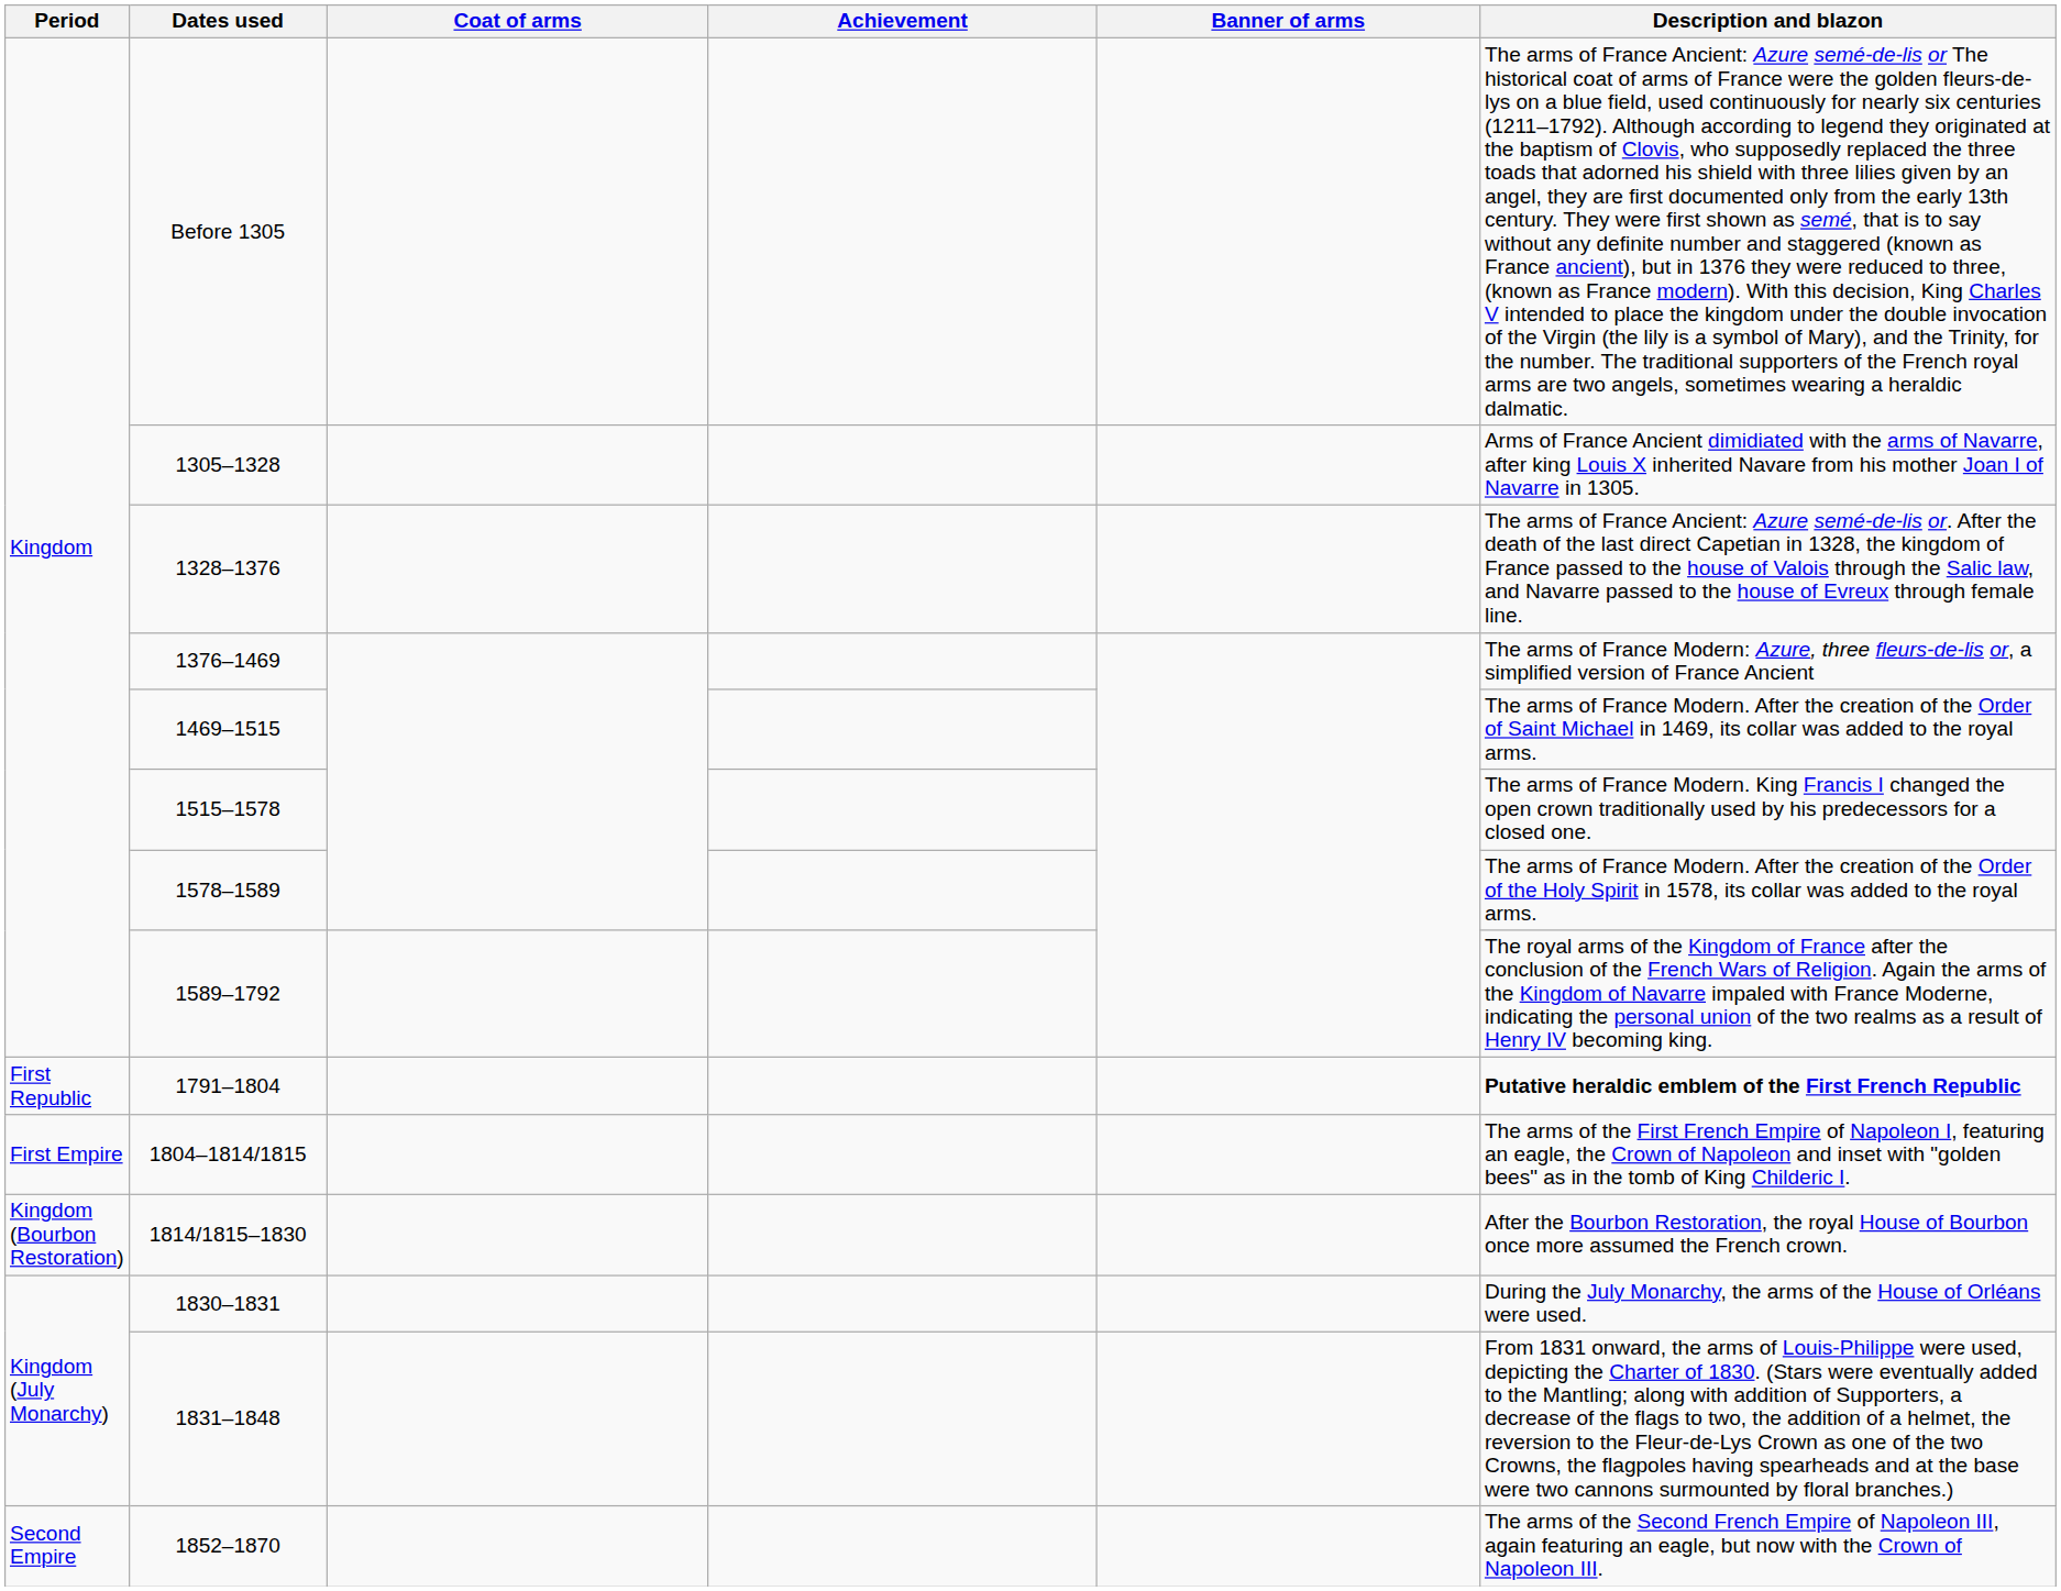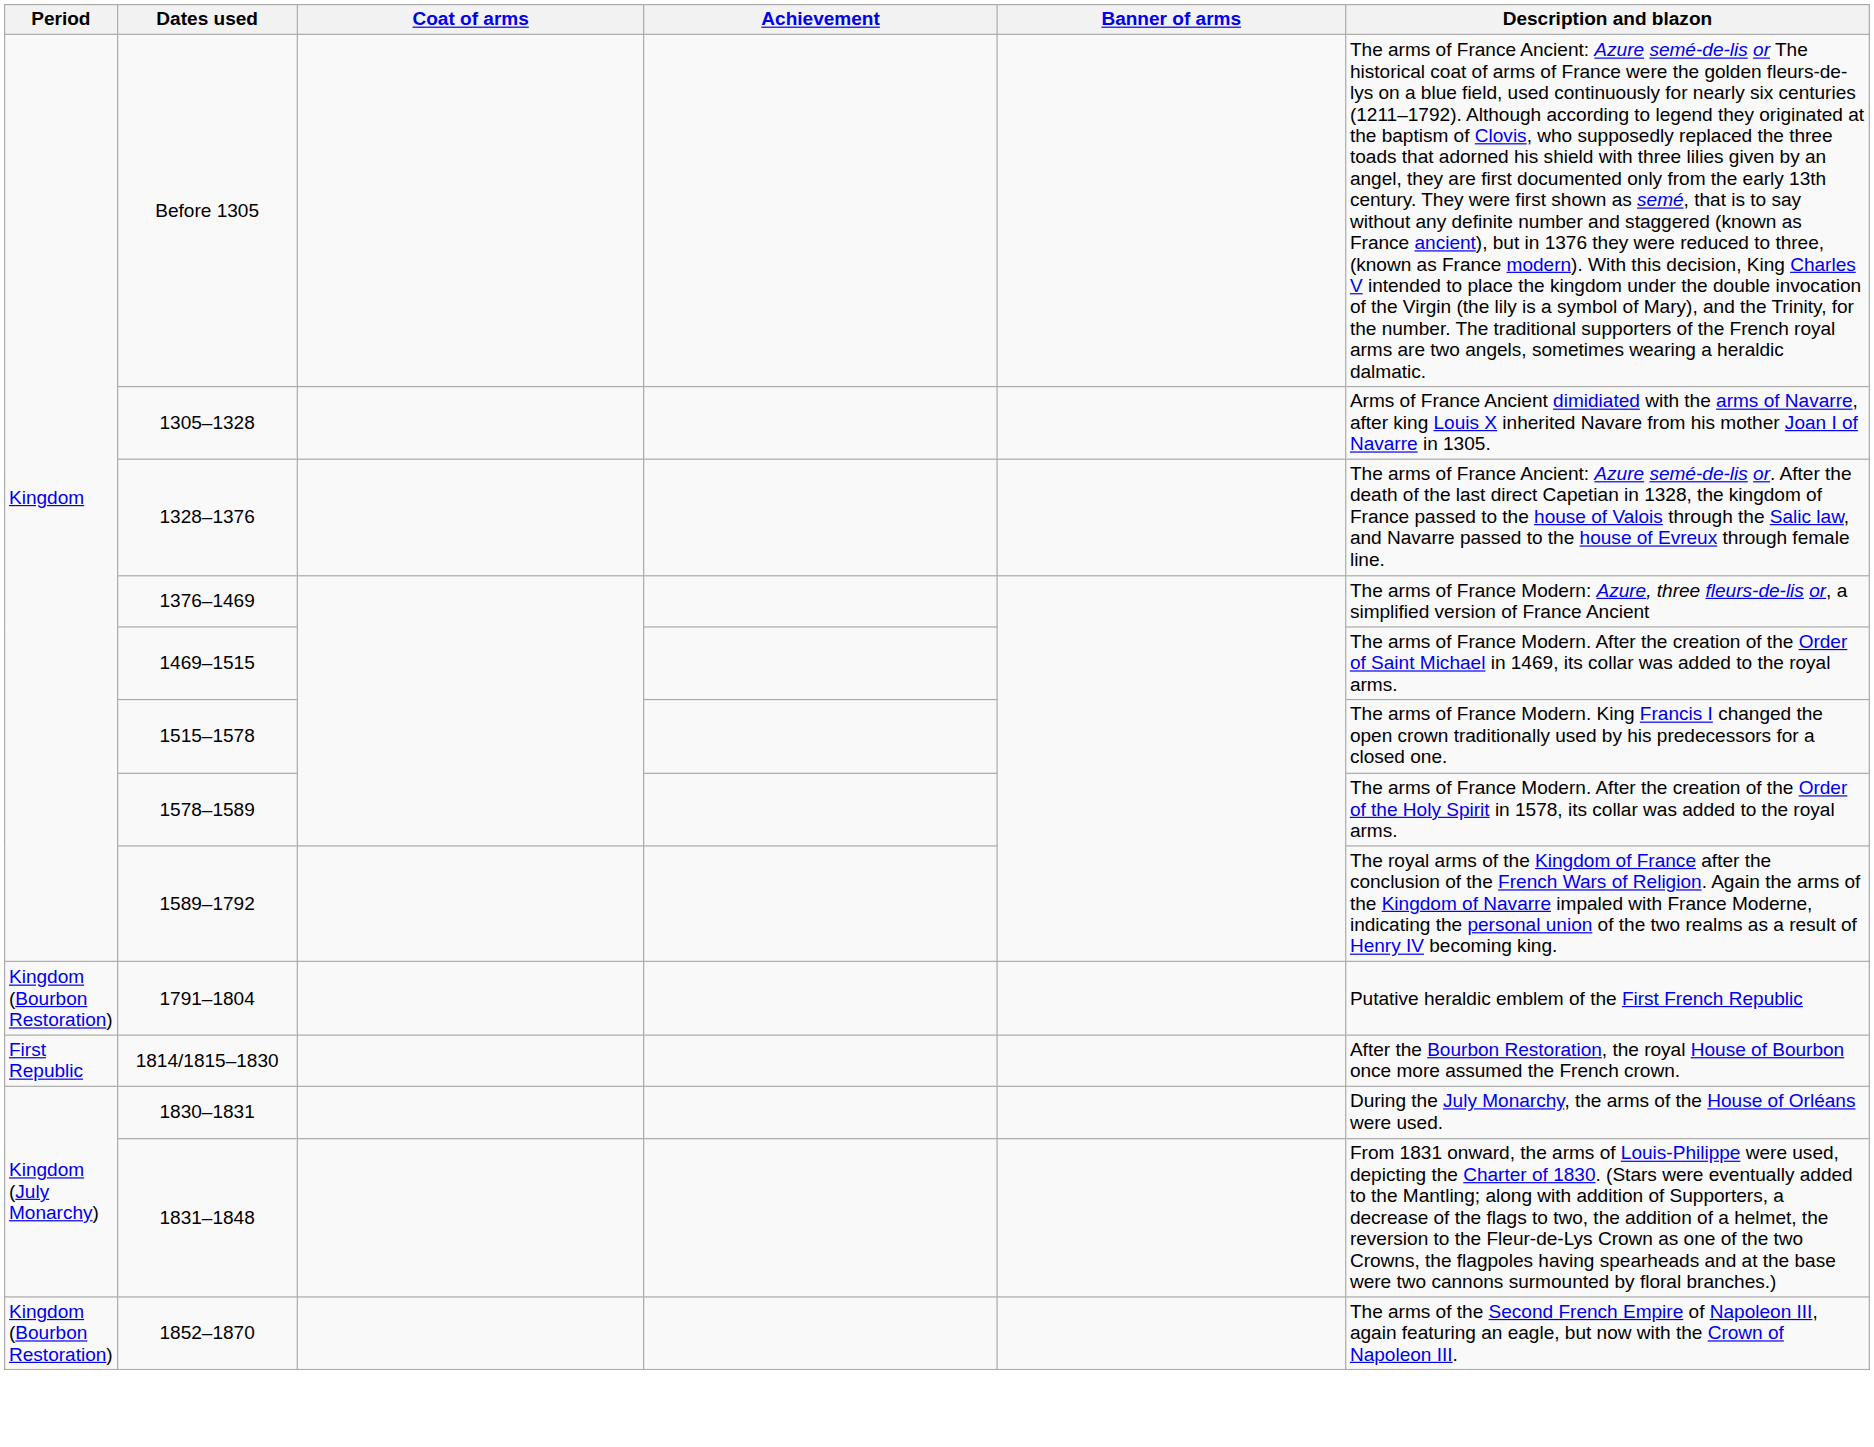1791–1804 | Period: First Republic -> Kingdom (Bourbon Restoration)
1791–1804 | Description and blazon: bold -> normal
- row: First Empire | 1804–1814/1815 | The arms of the First French Empire of Napoleon I, featuring an eagle, the Crown of Napoleon and inset with "golden bees" as in the tomb of King Childeric I.
1814/1815–1830 | Period: Kingdom (Bourbon Restoration) -> First Republic
1852–1870 | Period: Second Empire -> Kingdom (Bourbon Restoration)
